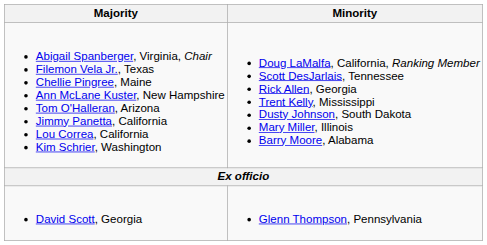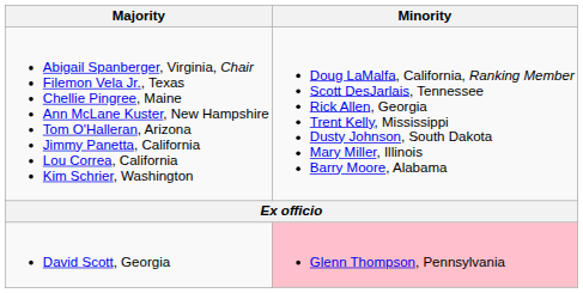David Scott, Georgia | Minority: no background -> pink background
